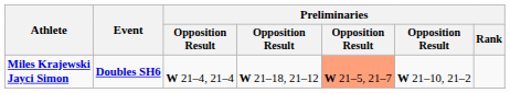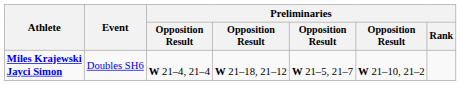Miles Krajewski Jayci Simon | Event: bold -> normal
Miles Krajewski Jayci Simon | column 5: lightsalmon background -> no background
